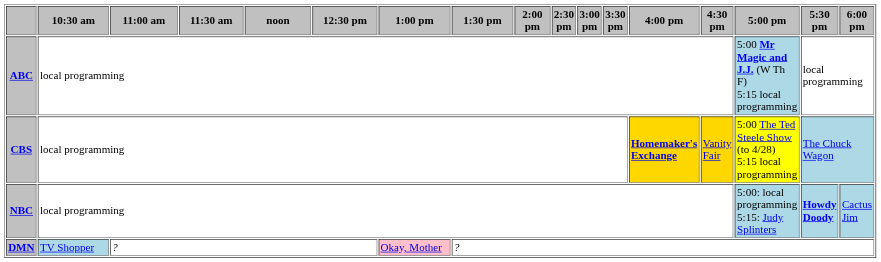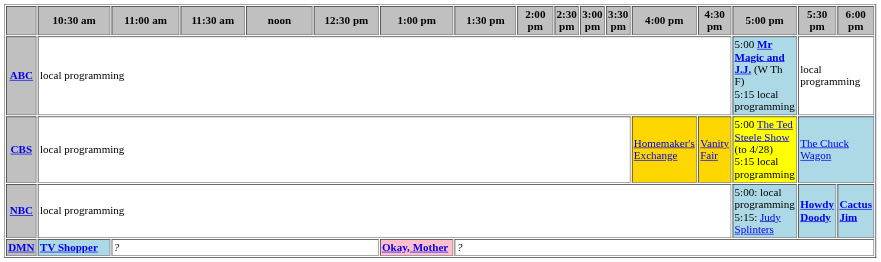CBS | 4:00 pm: bold -> normal
NBC | 6:00 pm: normal -> bold
DMN | 10:30 am: normal -> bold
DMN | 1:00 pm: normal -> bold
